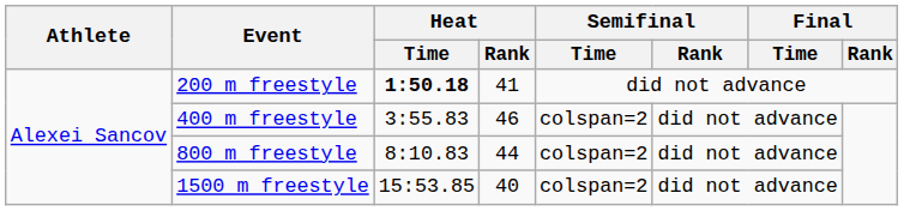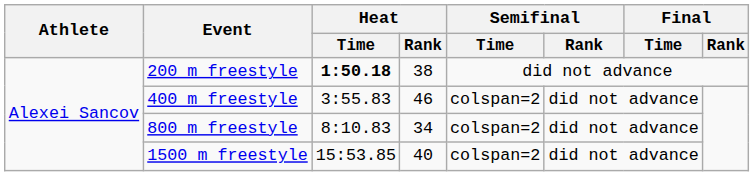200 m freestyle | Heat / Rank: 41 -> 38
800 m freestyle | Heat / Rank: 44 -> 34
